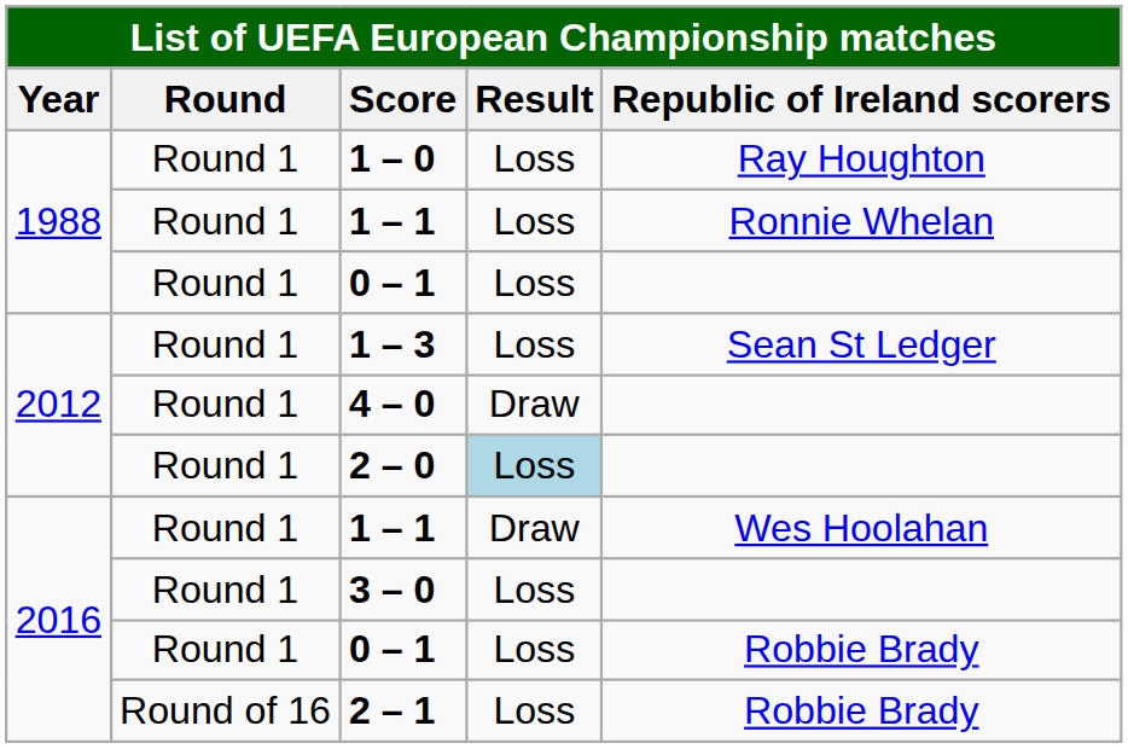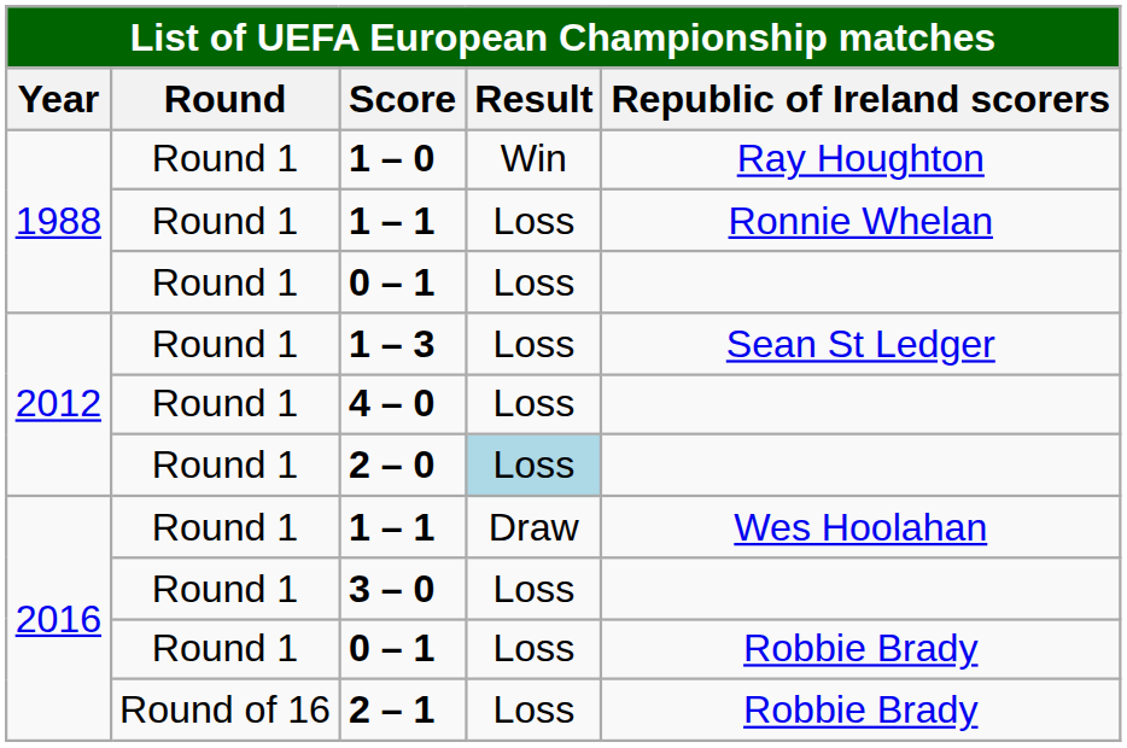1 – 0 | Result: Loss -> Win
4 – 0 | Result: Draw -> Loss
